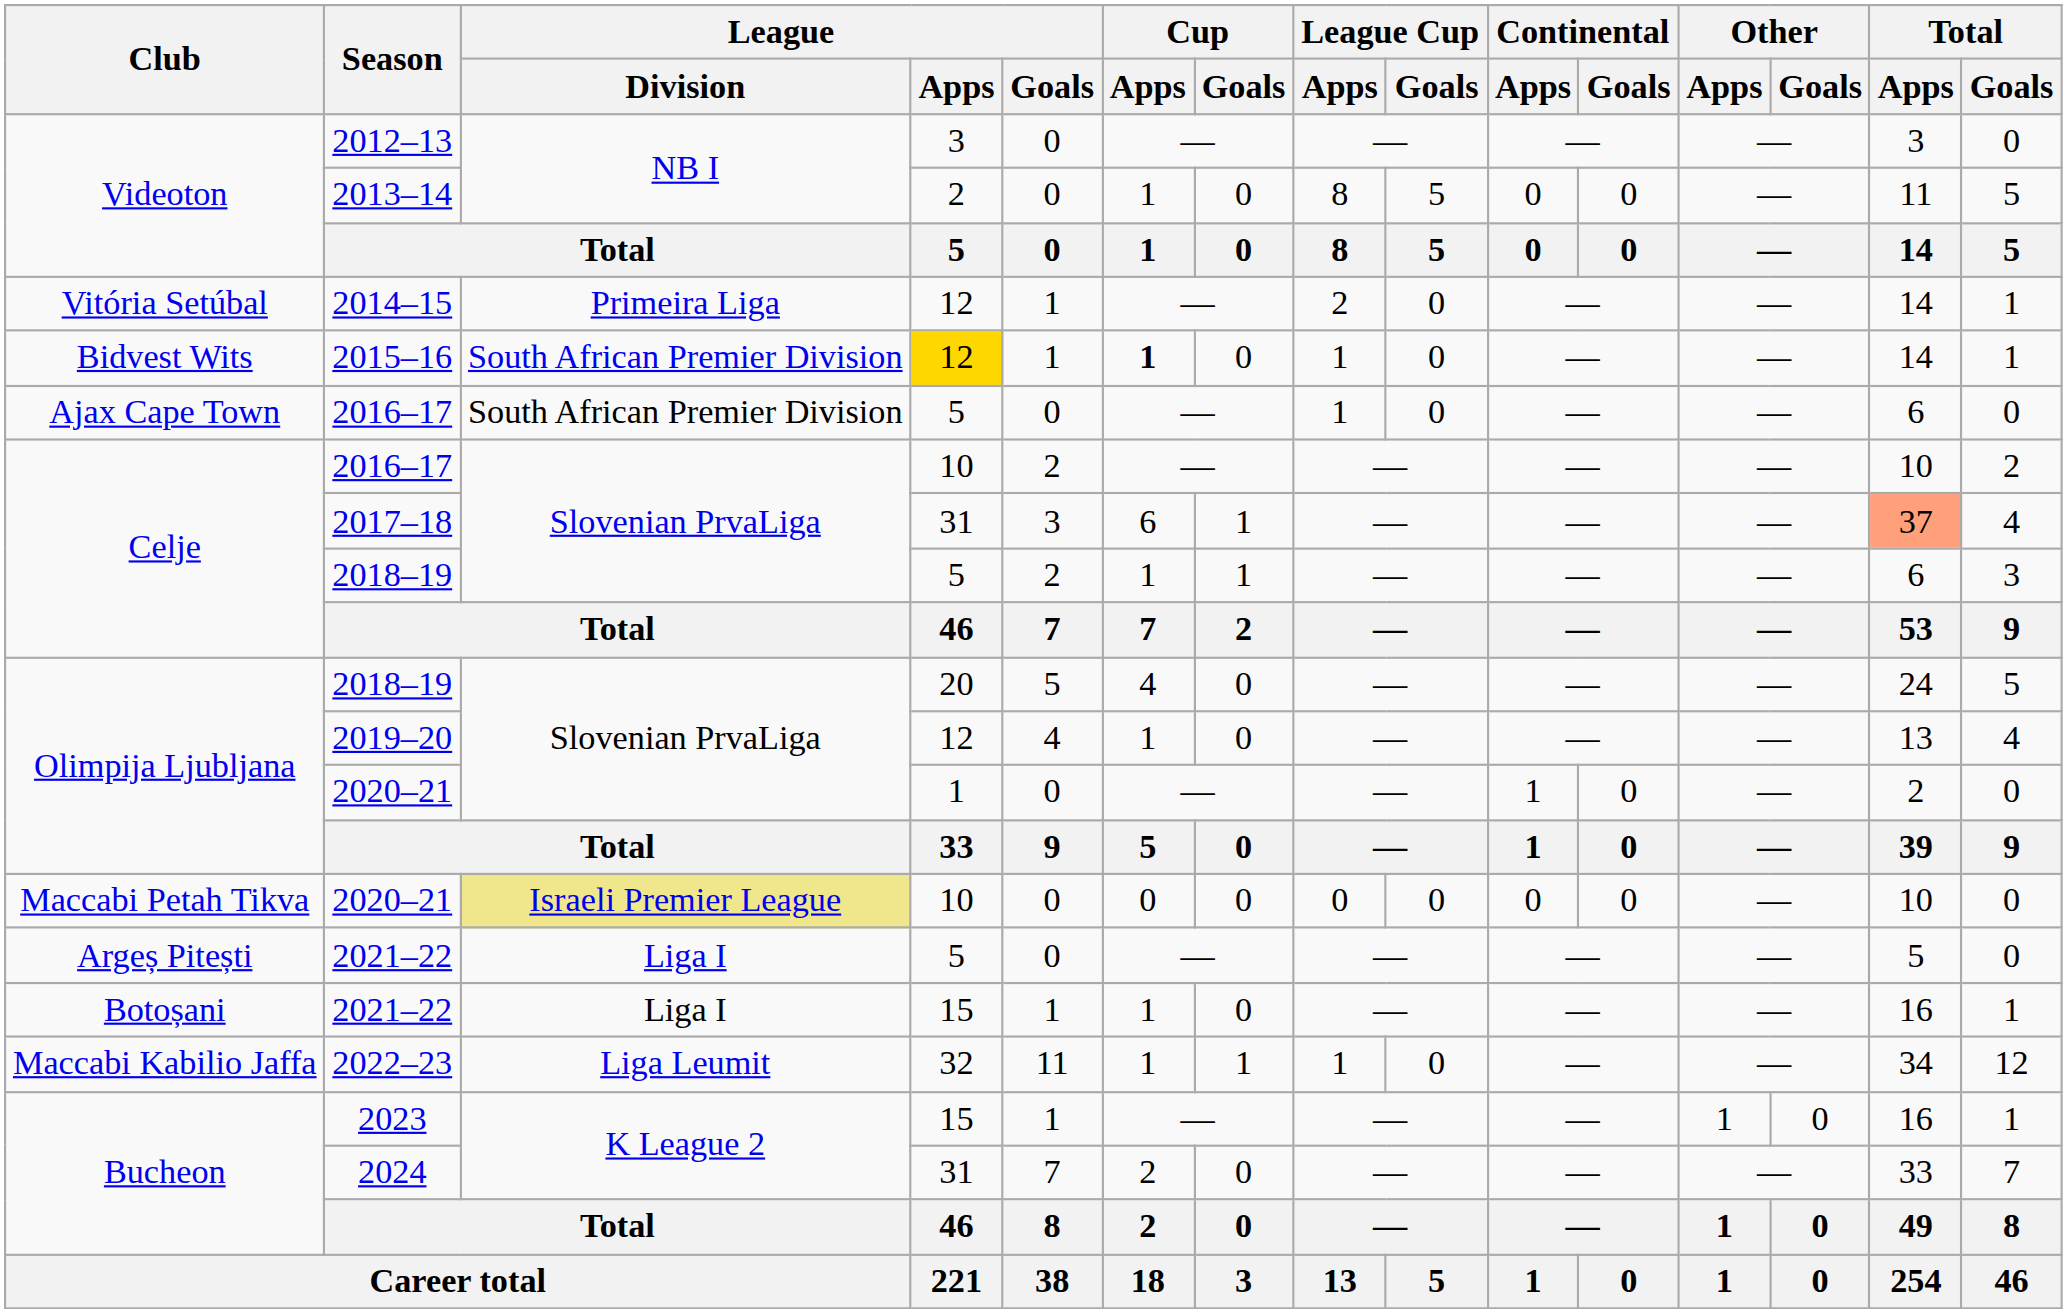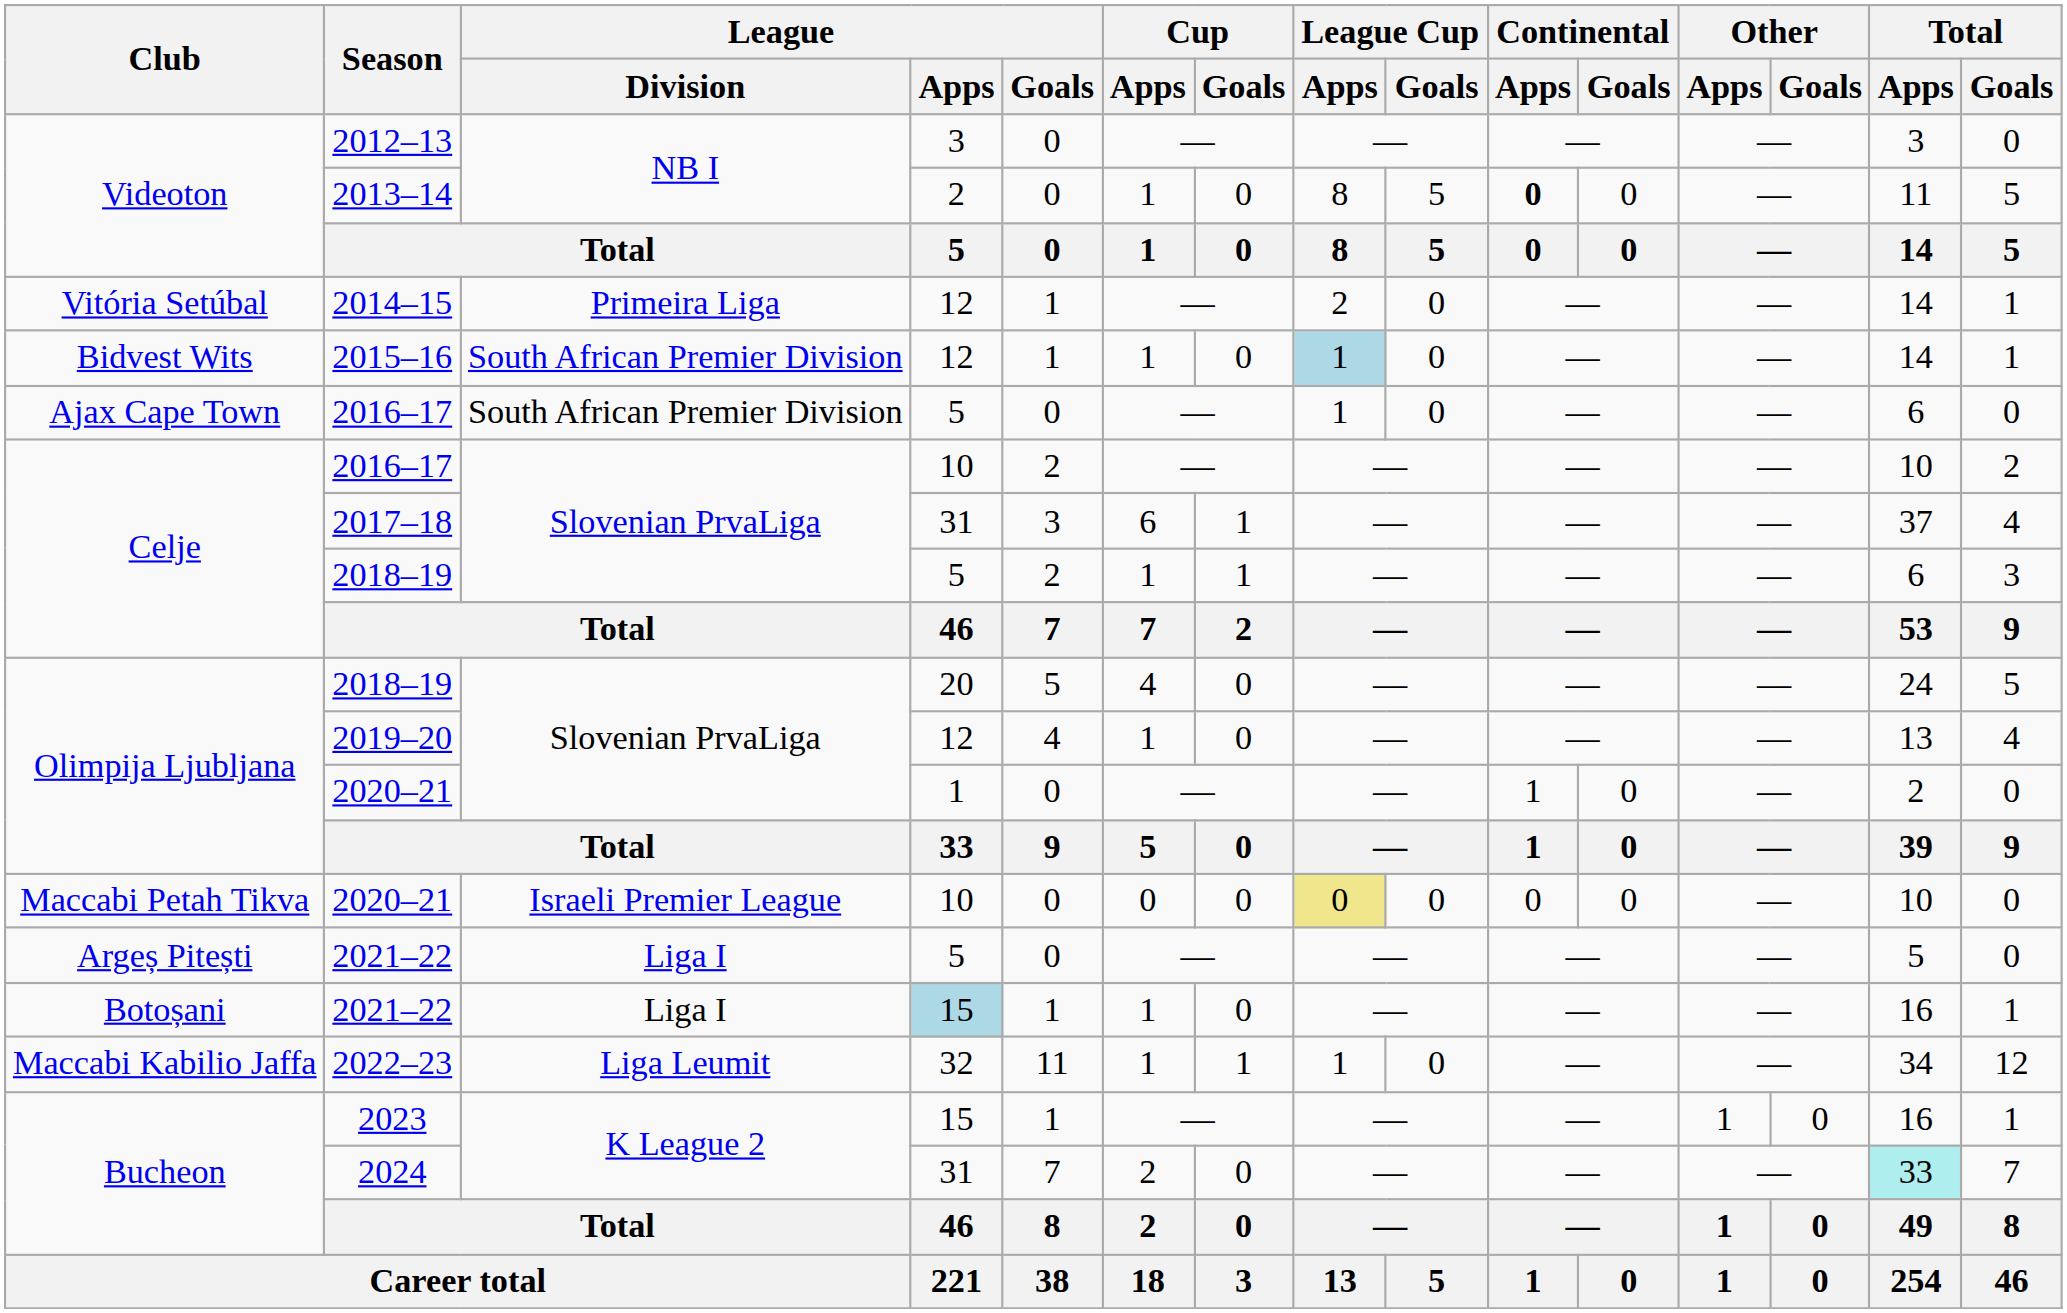2013–14 | Continental / Apps: normal -> bold
2015–16 | League / Apps: gold background -> no background
2015–16 | Cup / Apps: bold -> normal
2015–16 | League Cup / Apps: no background -> lightblue background
2017–18 | Total / Apps: lightsalmon background -> no background
Maccabi Petah Tikva / 2020–21 | League / Division: khaki background -> no background
Maccabi Petah Tikva / 2020–21 | League Cup / Apps: no background -> khaki background
Botoșani / 2021–22 | League / Apps: no background -> lightblue background
2024 | Total / Apps: no background -> paleturquoise background
